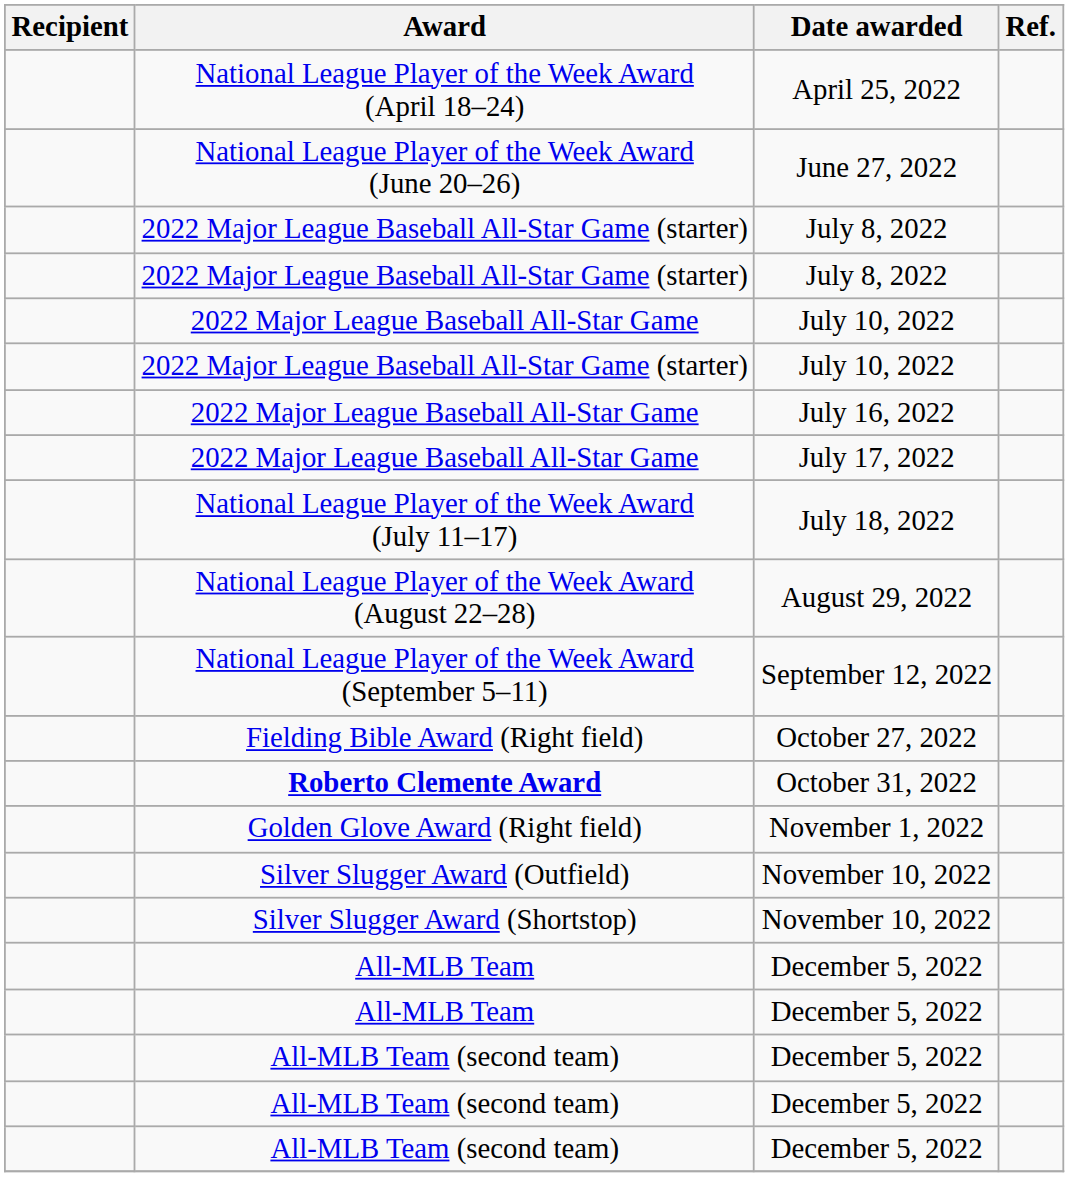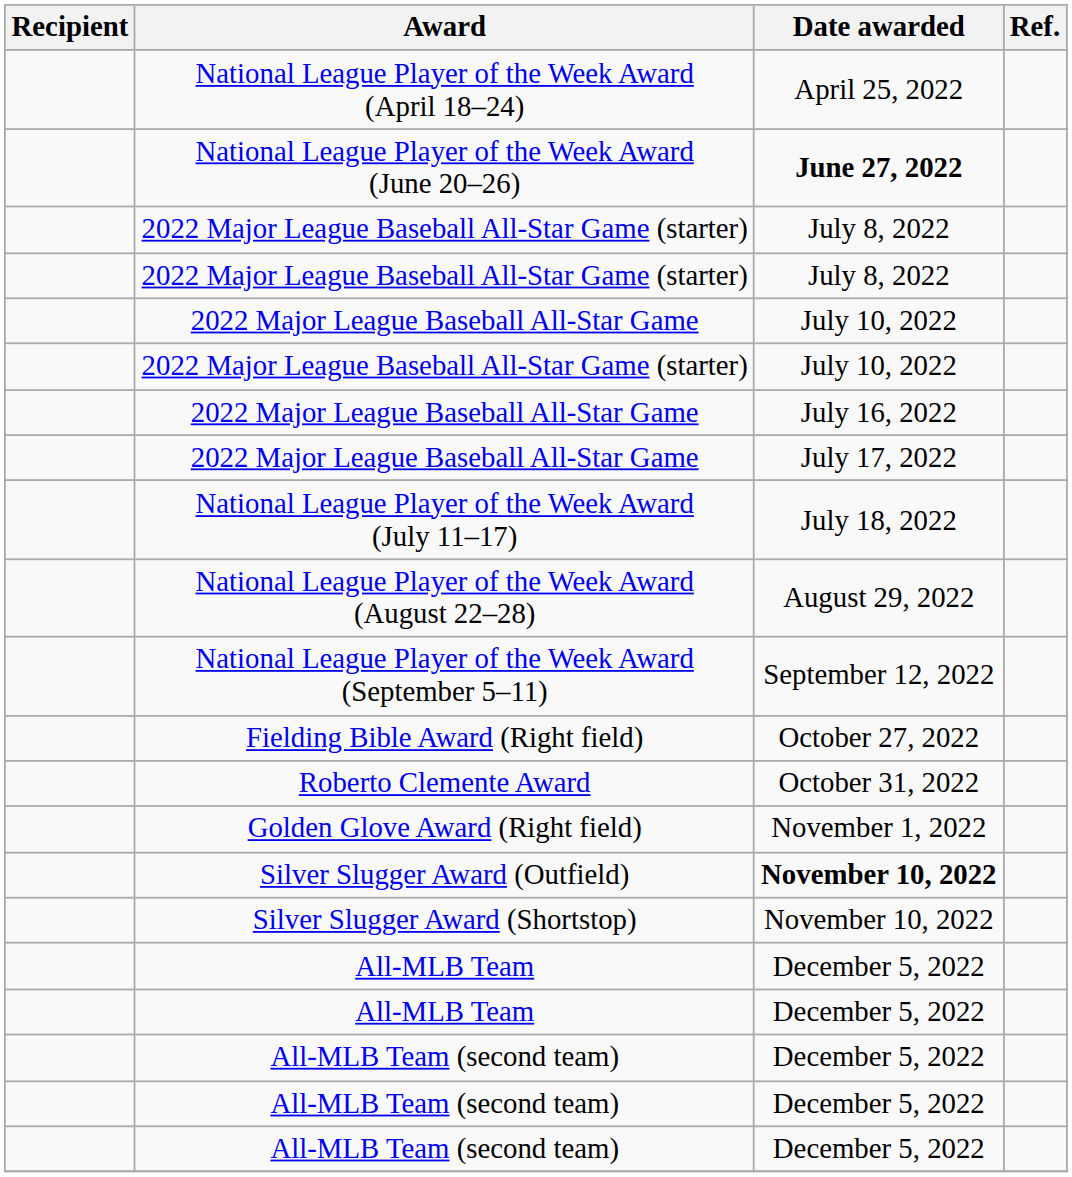National League Player of the Week Award (June 20–26) | Date awarded: normal -> bold
Roberto Clemente Award | Award: bold -> normal
Silver Slugger Award (Outfield) | Date awarded: normal -> bold
